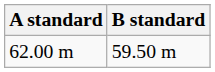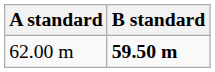62.00 m | B standard: normal -> bold
